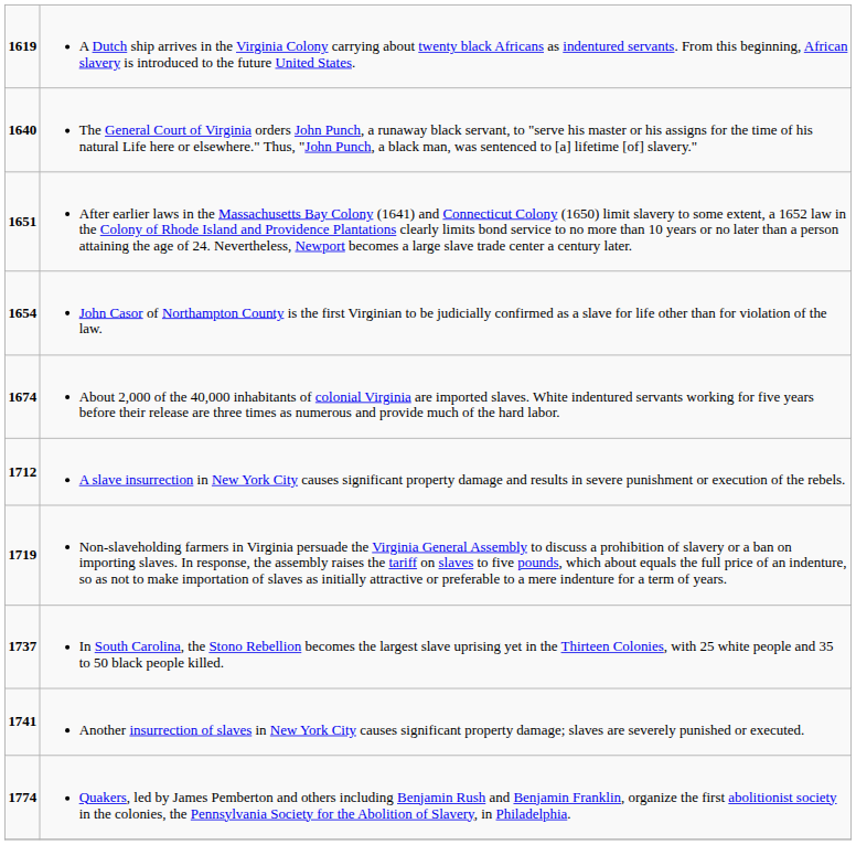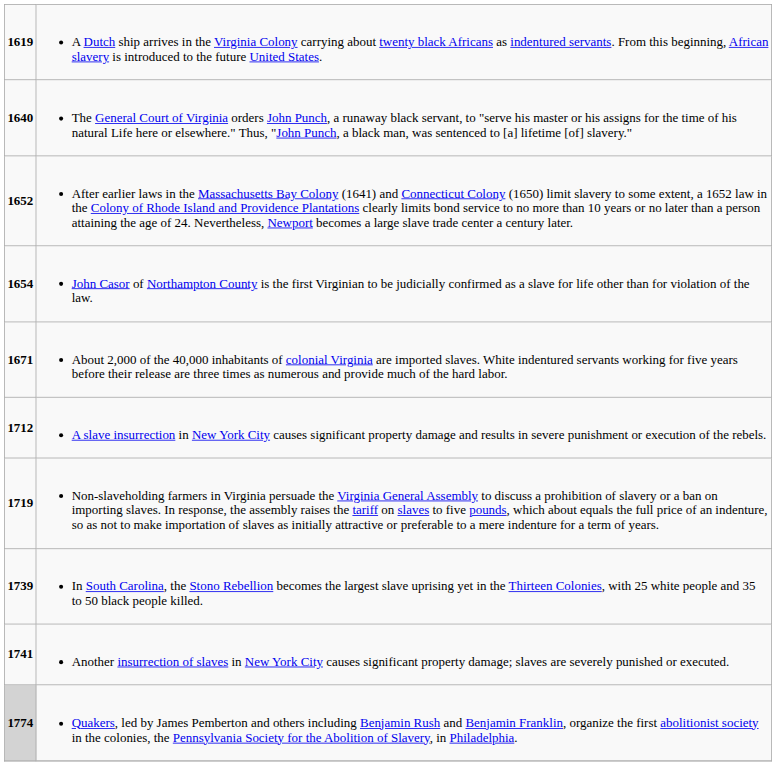row 3 | column 1: 1651 -> 1652
row 5 | column 1: 1674 -> 1671
row 8 | column 1: 1737 -> 1739
row 10 | column 1: no background -> lightgrey background
